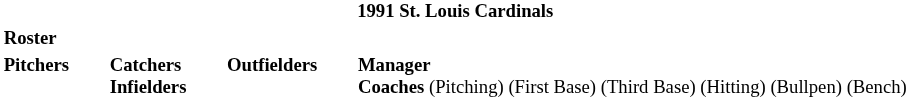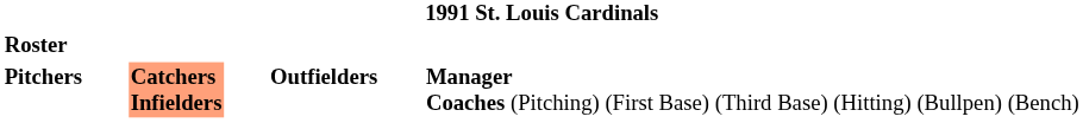Pitchers | column 2: no background -> lightsalmon background
